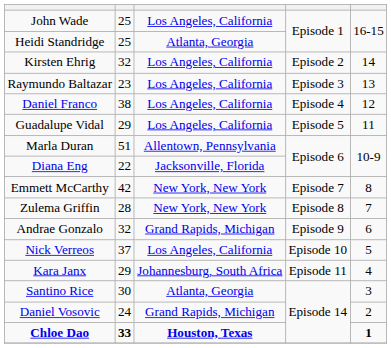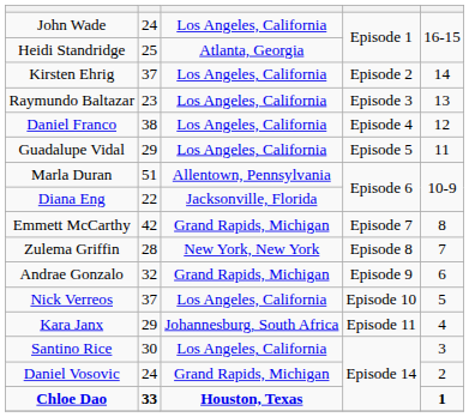John Wade | column 2: 25 -> 24
Kirsten Ehrig | column 2: 32 -> 37
Emmett McCarthy | column 3: New York, New York -> Grand Rapids, Michigan
Santino Rice | column 3: Atlanta, Georgia -> Los Angeles, California
